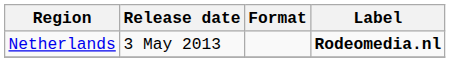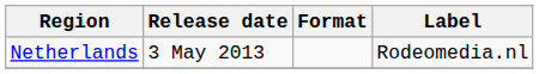Netherlands | Label: bold -> normal
